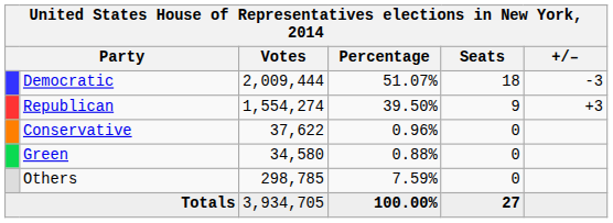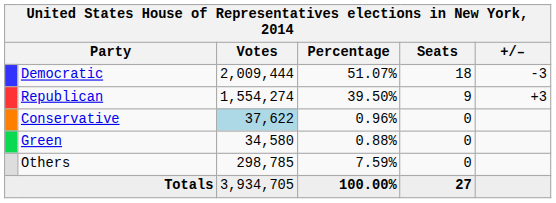Conservative | Votes: no background -> lightblue background
